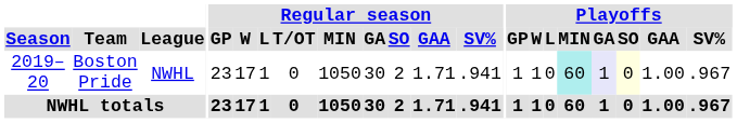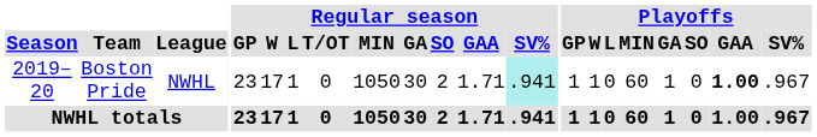Boston Pride | Regular season / SV%: no background -> paleturquoise background
Boston Pride | Playoffs / MIN: paleturquoise background -> no background
Boston Pride | Playoffs / GA: lavender background -> no background
Boston Pride | Playoffs / SO: lightyellow background -> no background
Boston Pride | Playoffs / GAA: normal -> bold
